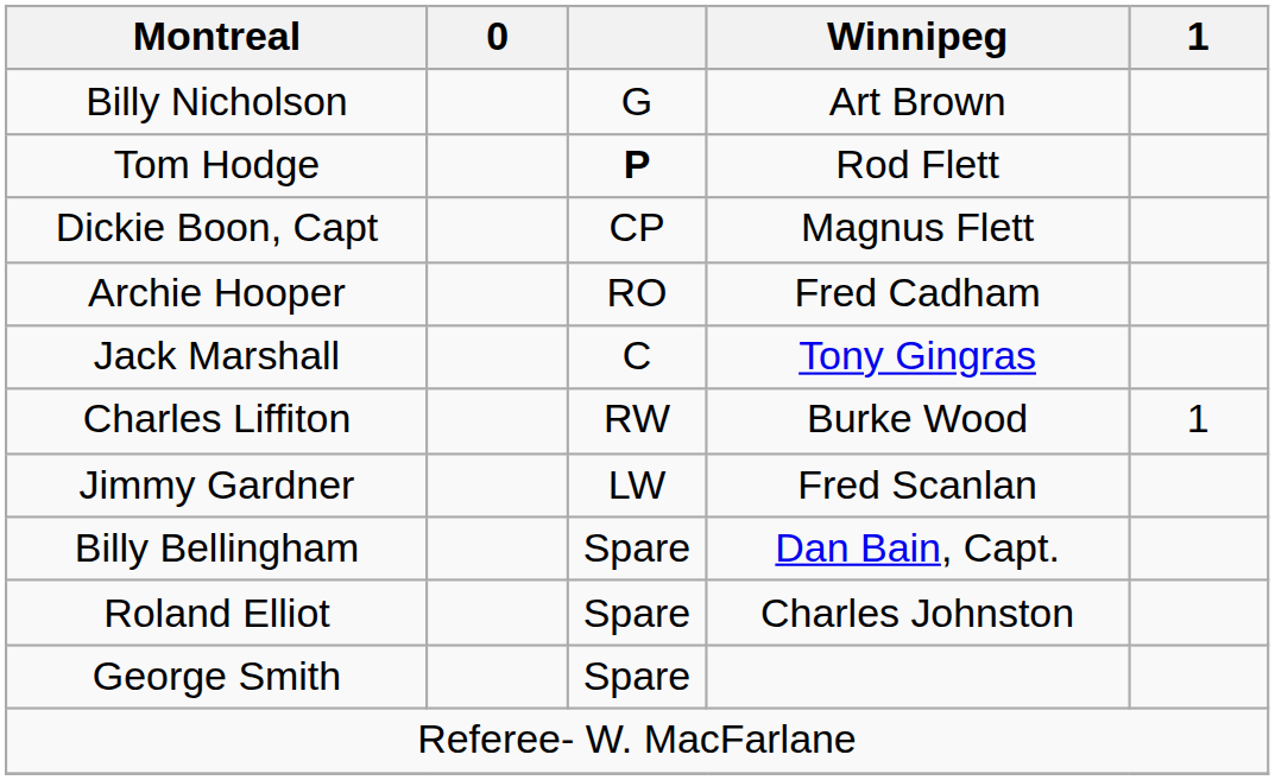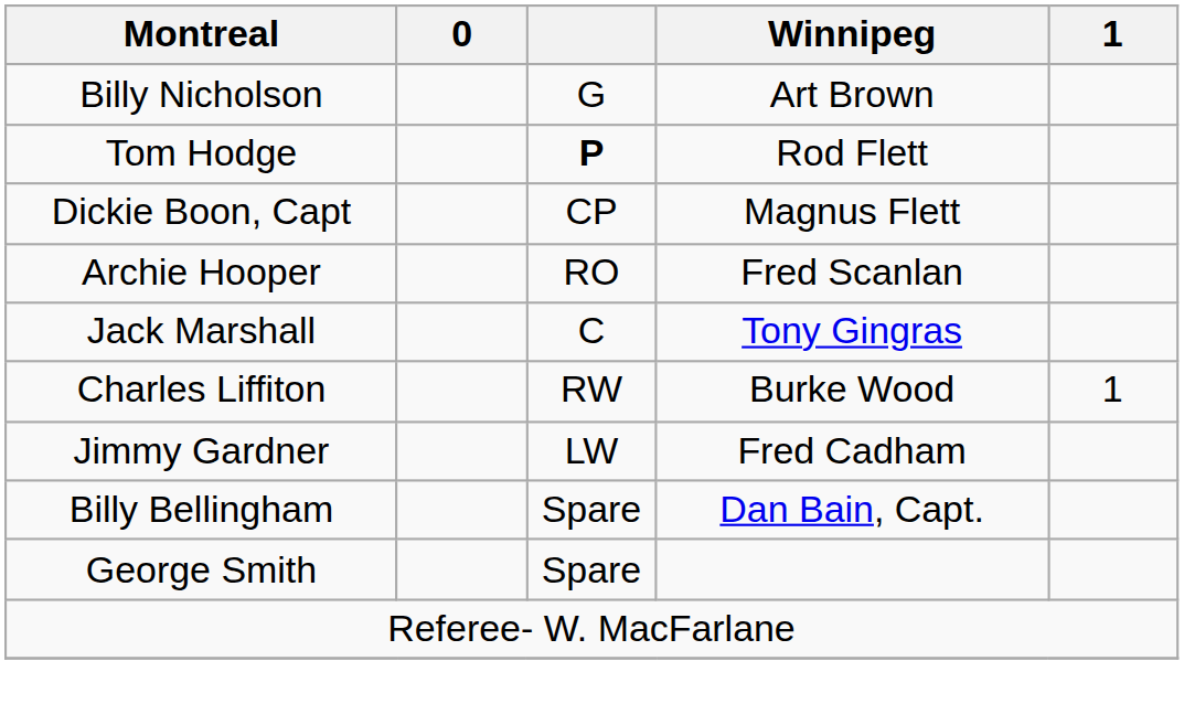Archie Hooper | Winnipeg: Fred Cadham -> Fred Scanlan
Jimmy Gardner | Winnipeg: Fred Scanlan -> Fred Cadham
- row: Roland Elliot | Spare | Charles Johnston
